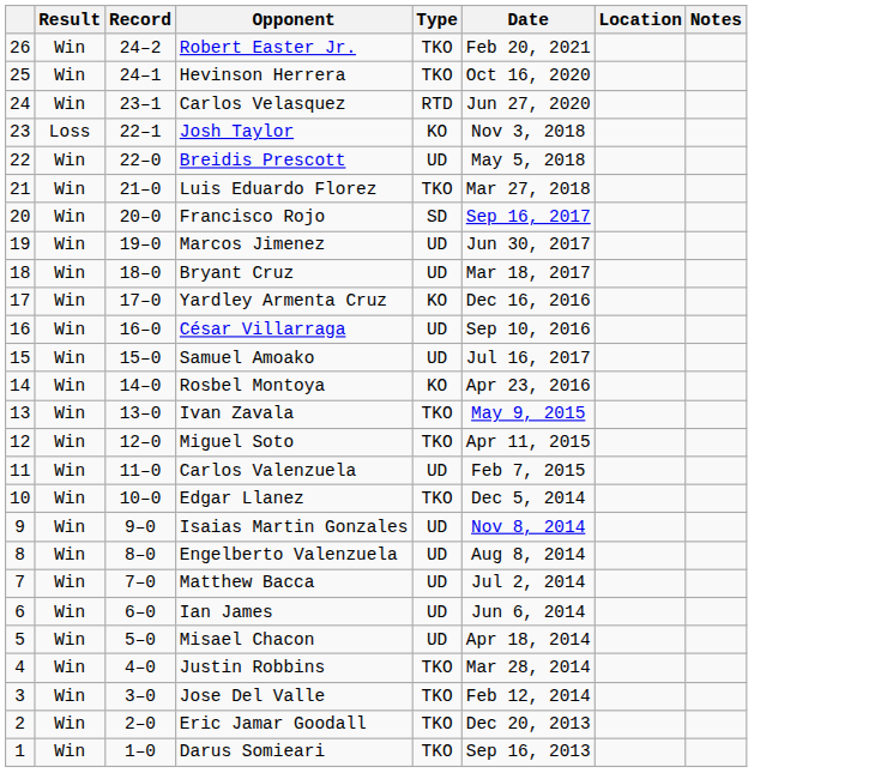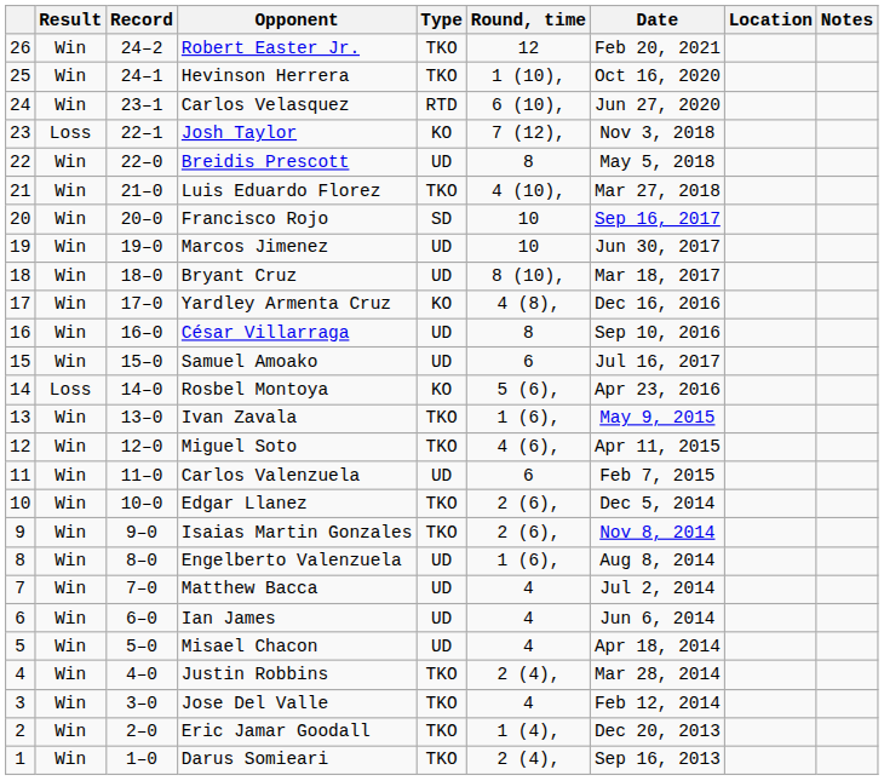+ column: Round, time | 12 | 1 (10), | 6 (10), | 7 (12), | 8 | 4 (10), | 10 | 10 | 8 (10), | 4 (8), | 8 | 6 | 5 (6), | 1 (6), | 4 (6), | 6 | 2 (6), | 2 (6), | 1 (6), | 4 | 4 | 4 | 2 (4), | 4 | 1 (4), | 2 (4),
Rosbel Montoya | Result: Win -> Loss
Isaias Martin Gonzales | Type: UD -> TKO
